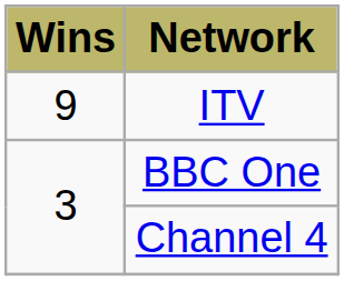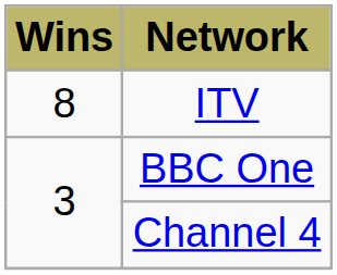ITV | Wins: 9 -> 8
